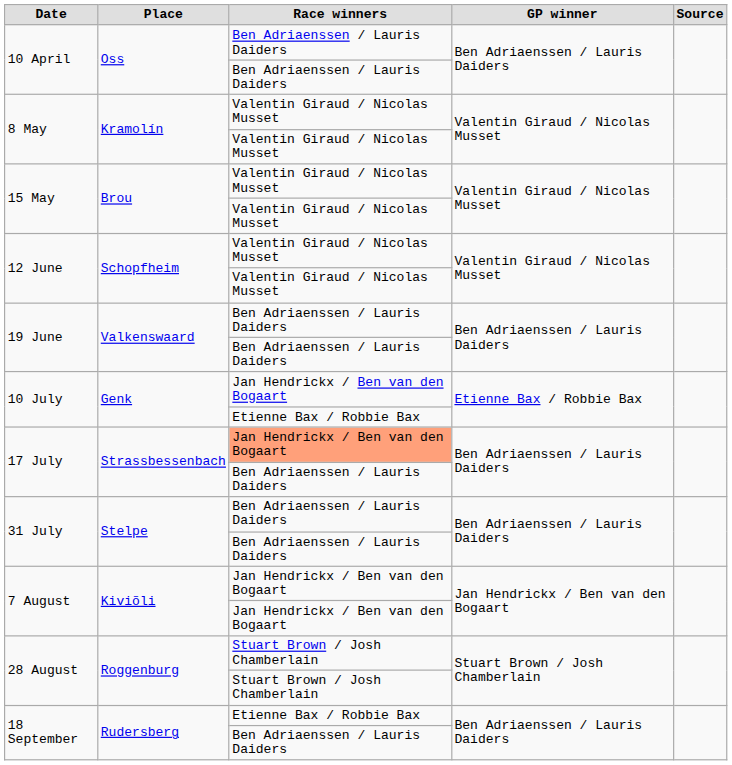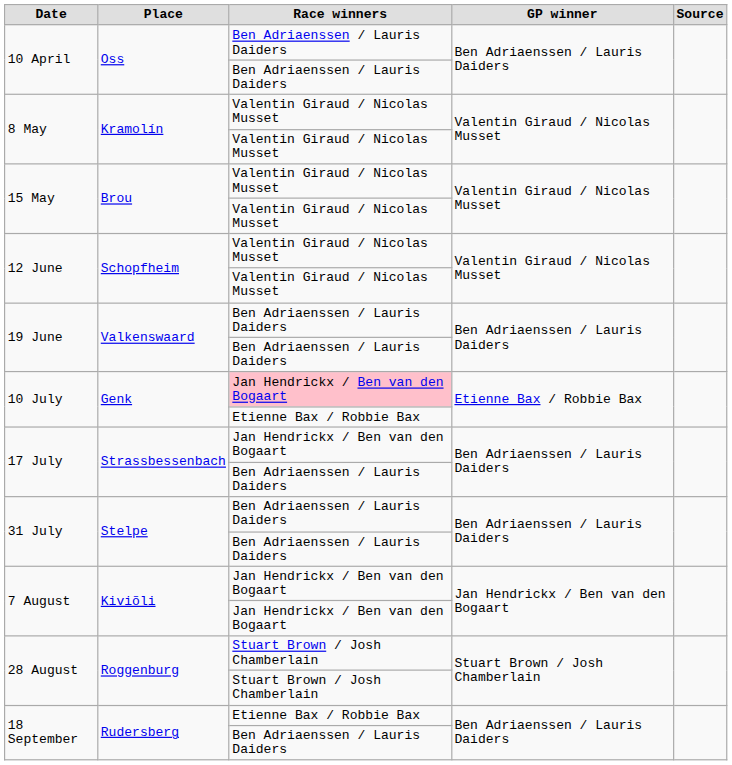10 July / Jan Hendrickx / Ben van den Bogaart | Race winners: no background -> pink background
17 July / Jan Hendrickx / Ben van den Bogaart | Race winners: lightsalmon background -> no background
